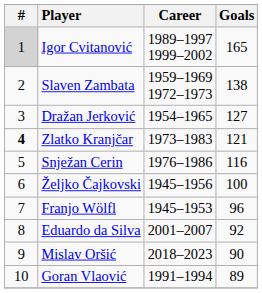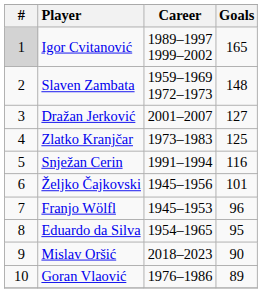Slaven Zambata | Goals: 138 -> 148
Dražan Jerković | Career: 1954–1965 -> 2001–2007
Zlatko Kranjčar | #: bold -> normal
Zlatko Kranjčar | Goals: 121 -> 125
Snježan Cerin | Career: 1976–1986 -> 1991–1994
Željko Čajkovski | Goals: 100 -> 101
Eduardo da Silva | Career: 2001–2007 -> 1954–1965
Eduardo da Silva | Goals: 92 -> 95
Goran Vlaović | Career: 1991–1994 -> 1976–1986
